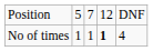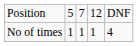No of times | column 4: bold -> normal
